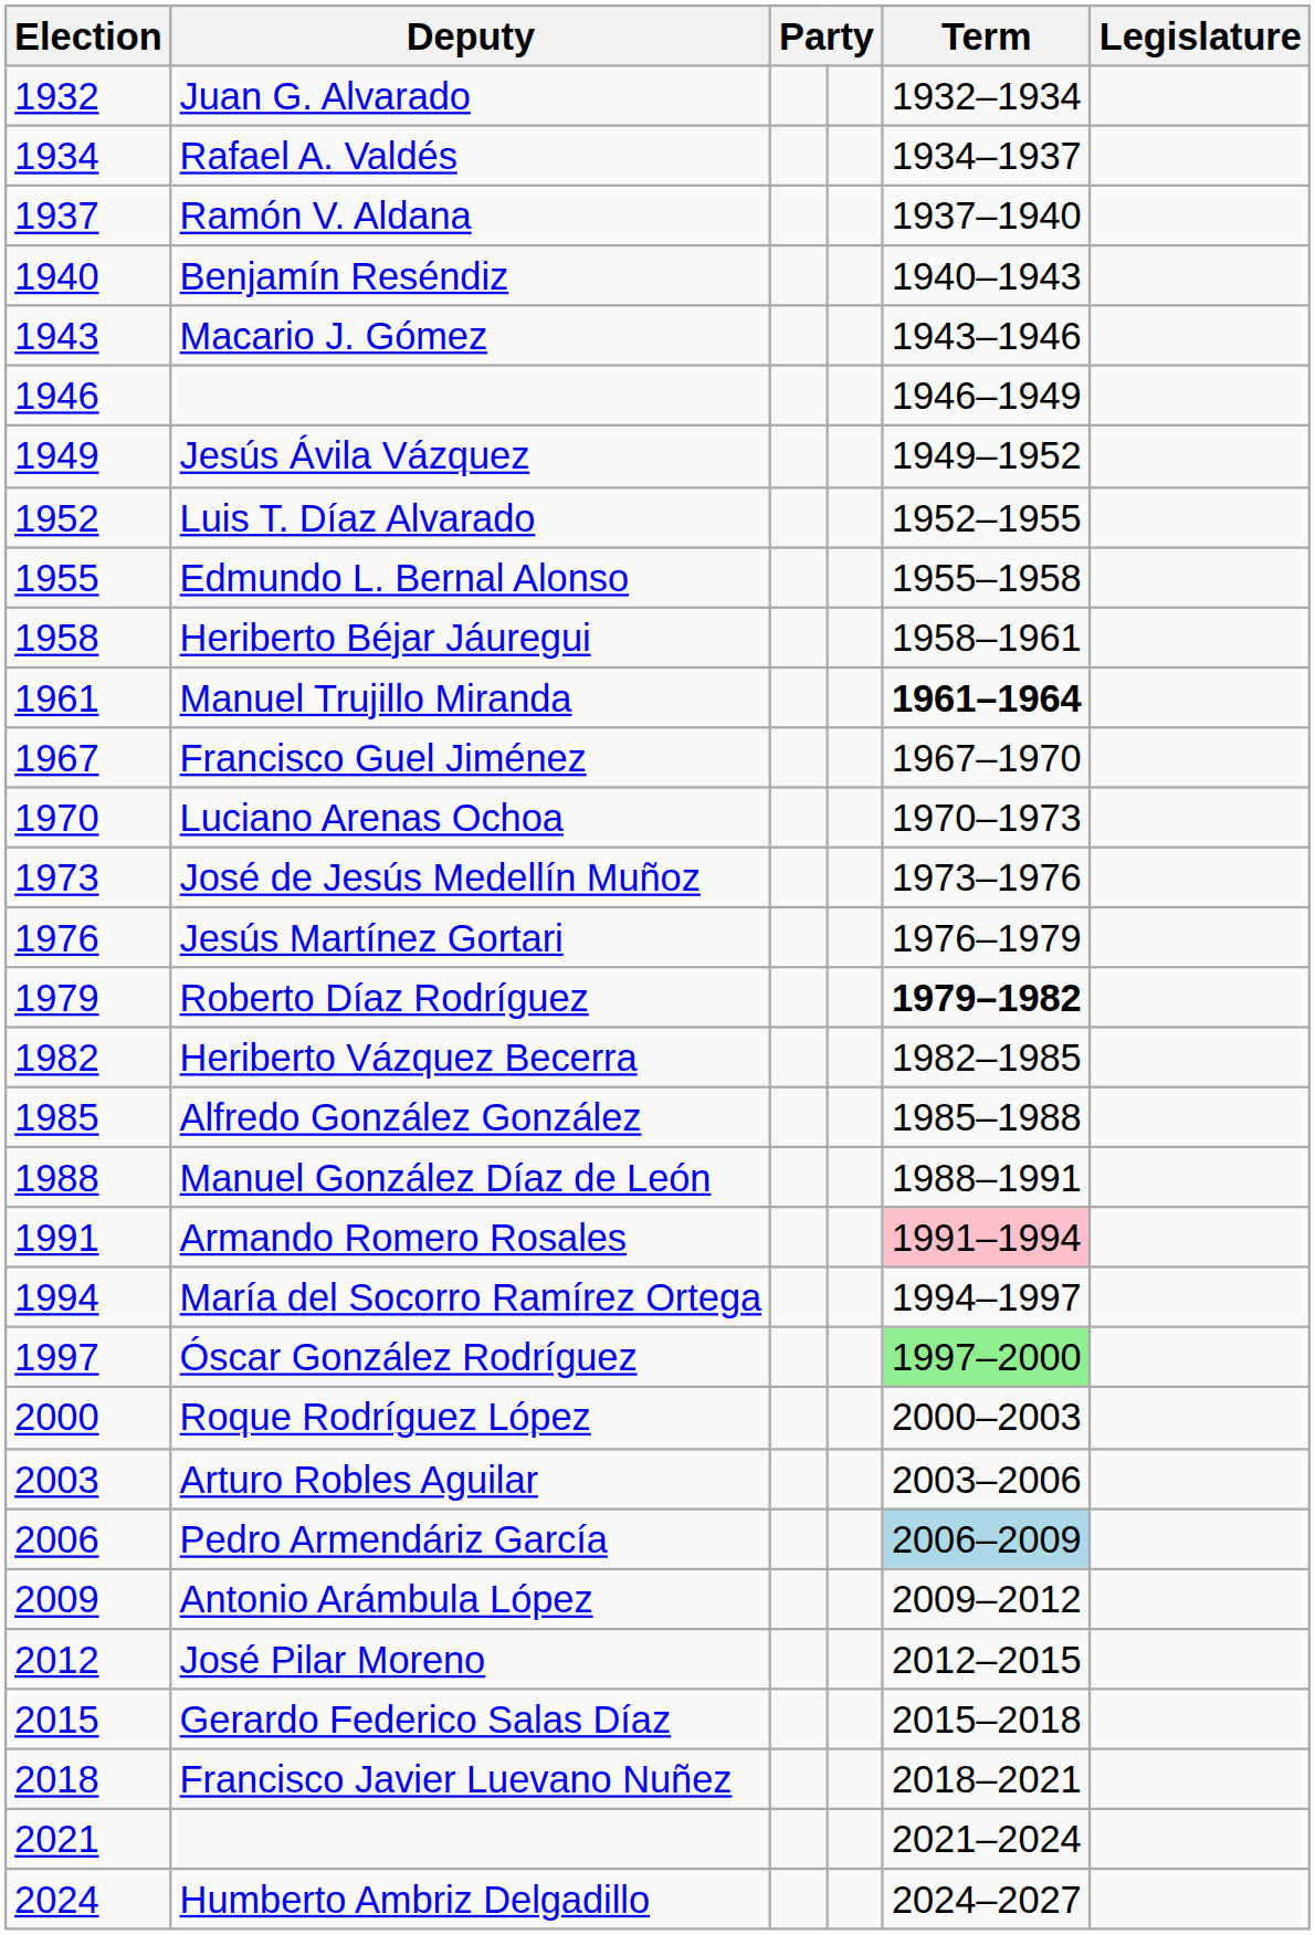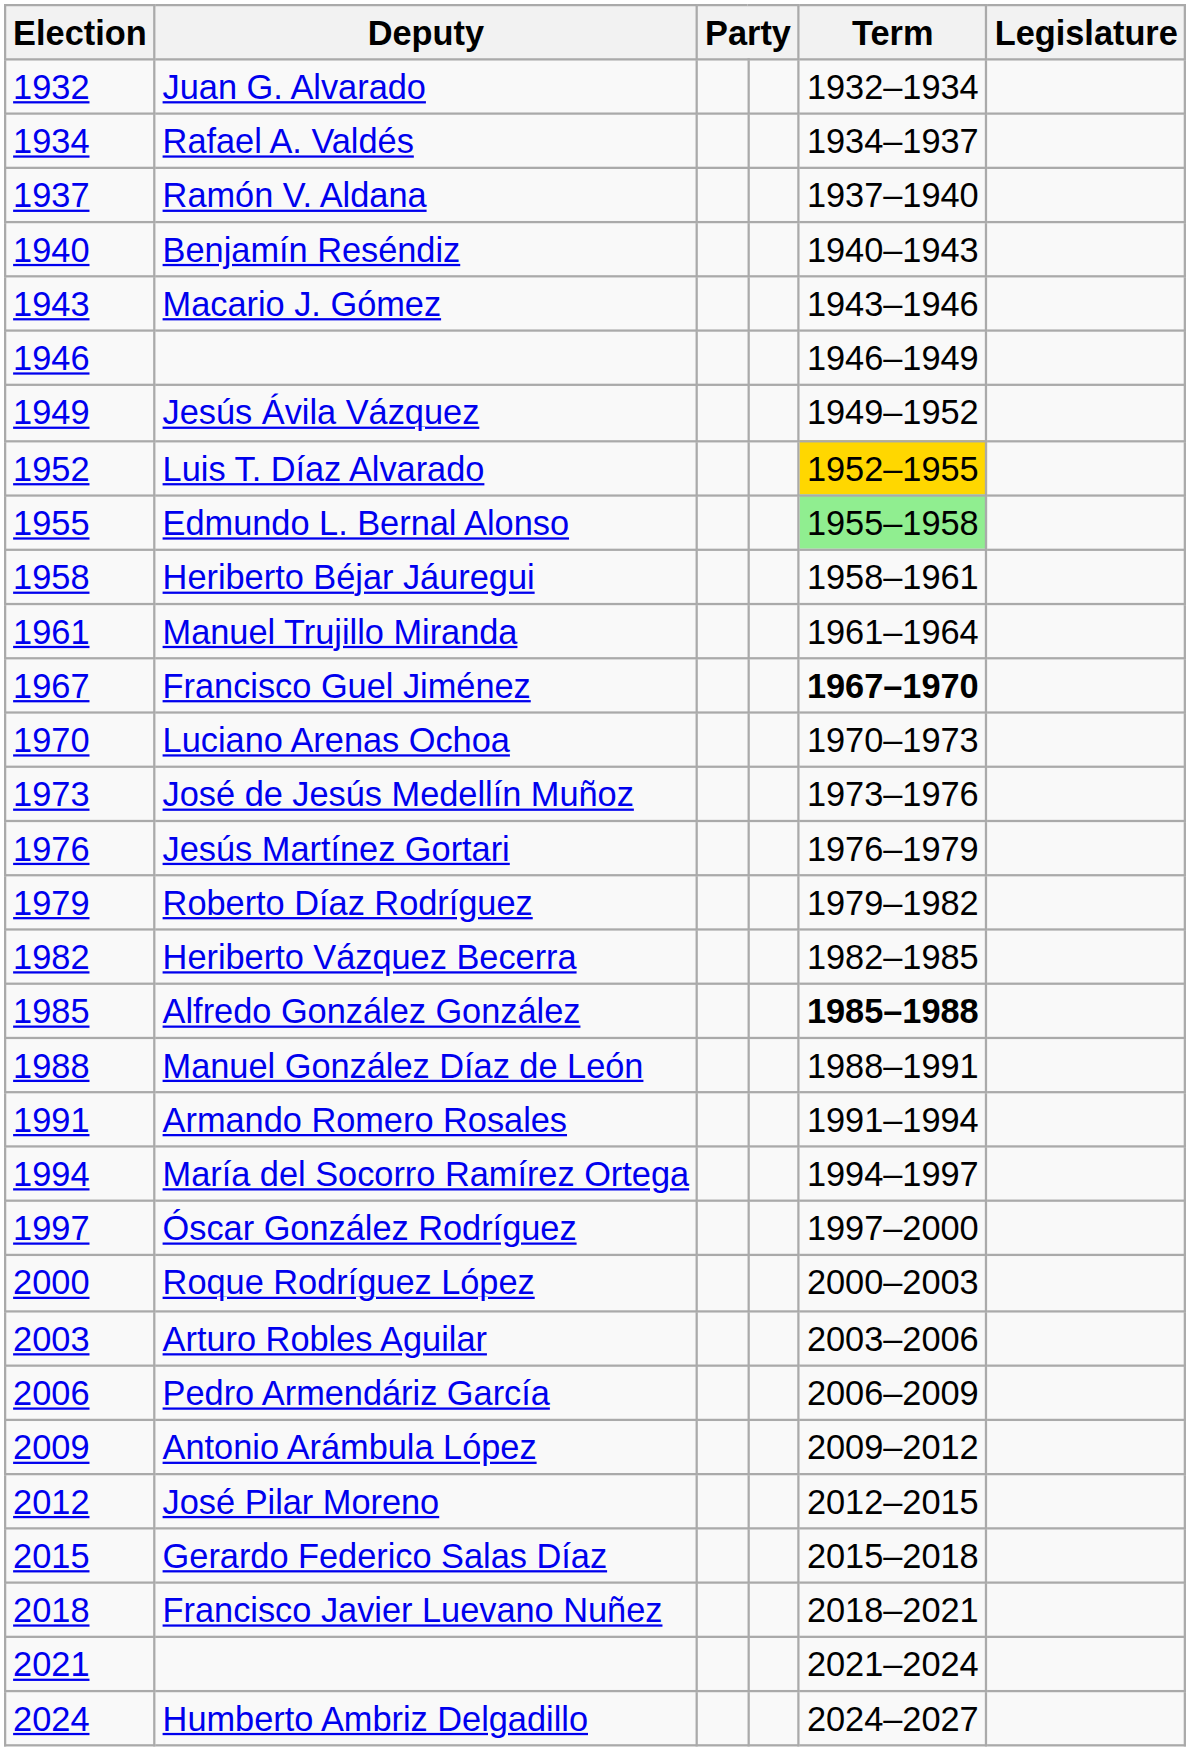Luis T. Díaz Alvarado | Term: no background -> gold background
Edmundo L. Bernal Alonso | Term: no background -> lightgreen background
Manuel Trujillo Miranda | Term: bold -> normal
Francisco Guel Jiménez | Term: normal -> bold
Roberto Díaz Rodríguez | Term: bold -> normal
Alfredo González González | Term: normal -> bold
Armando Romero Rosales | Term: pink background -> no background
Óscar González Rodríguez | Term: lightgreen background -> no background
Pedro Armendáriz García | Term: lightblue background -> no background
